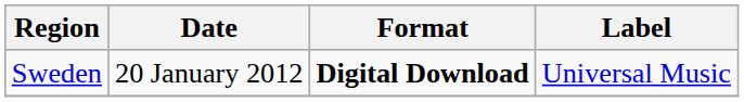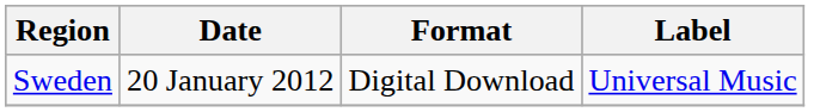Sweden | Format: bold -> normal
